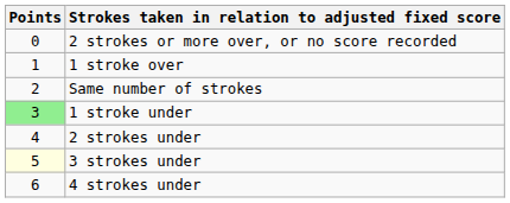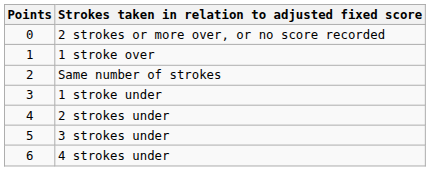1 stroke under | Points: lightgreen background -> no background
3 strokes under | Points: lightyellow background -> no background
